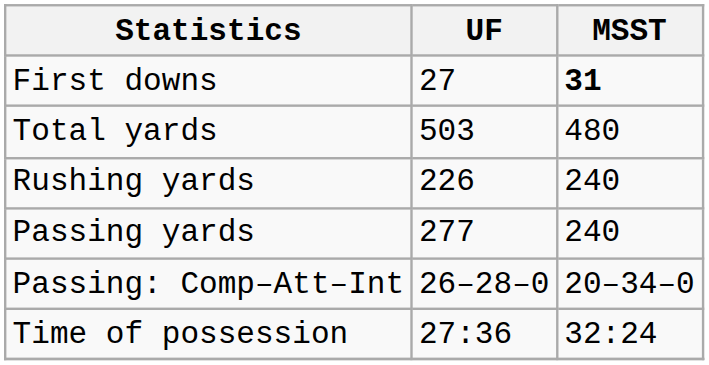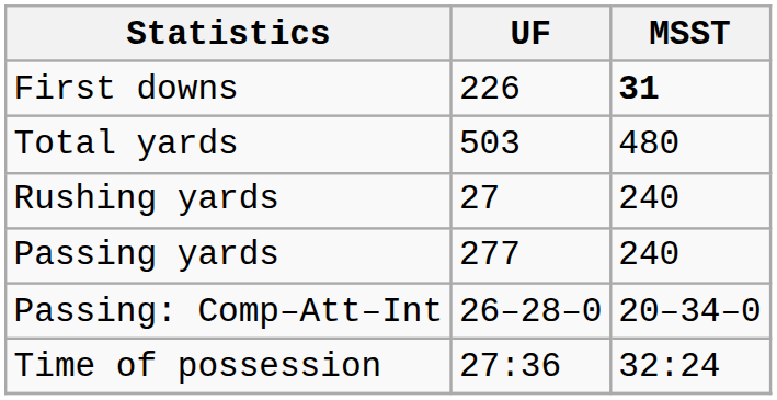First downs | UF: 27 -> 226
Rushing yards | UF: 226 -> 27
